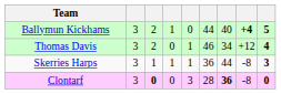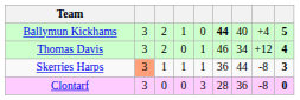Ballymun Kickhams | column 6: normal -> bold
Ballymun Kickhams | column 8: bold -> normal
Skerries Harps | column 2: no background -> lightsalmon background
Clontarf | column 3: bold -> normal
Clontarf | column 7: bold -> normal
